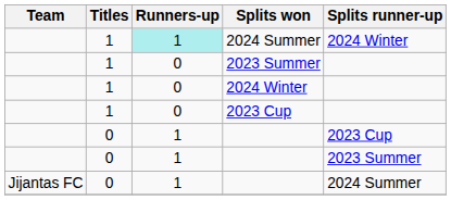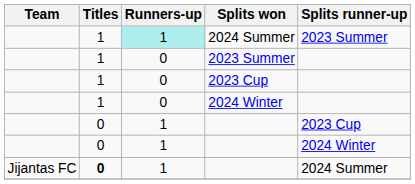row 2 | Splits runner-up: 2024 Winter -> 2023 Summer
row 4 | Splits won: 2024 Winter -> 2023 Cup
row 5 | Splits won: 2023 Cup -> 2024 Winter
row 7 | Splits runner-up: 2023 Summer -> 2024 Winter
row 8 | Titles: normal -> bold
